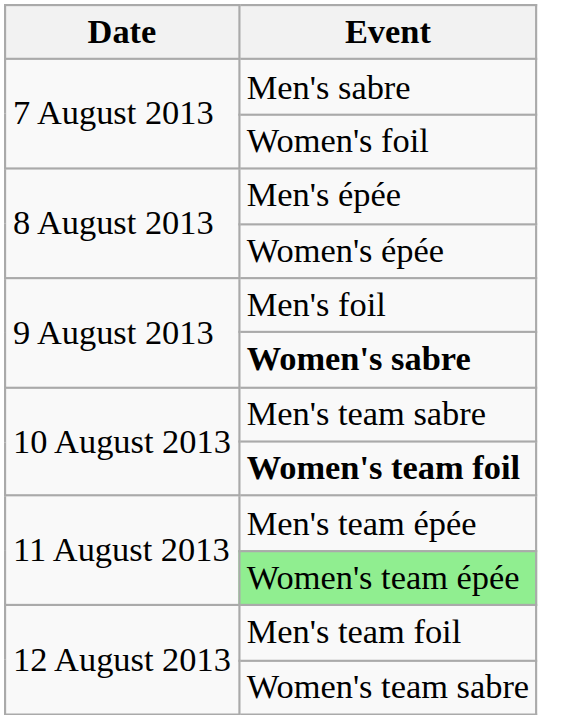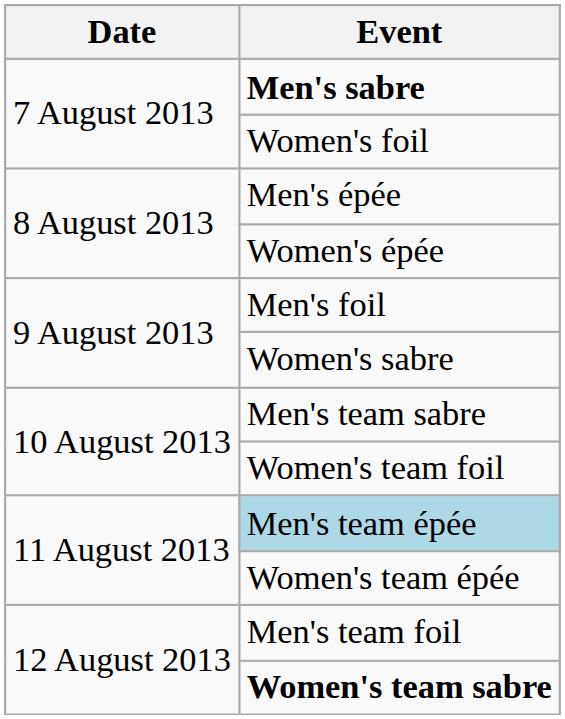Men's sabre | Event: normal -> bold
Women's sabre | Event: bold -> normal
Women's team foil | Event: bold -> normal
Men's team épée | Event: no background -> lightblue background
Women's team épée | Event: lightgreen background -> no background
Women's team sabre | Event: normal -> bold
